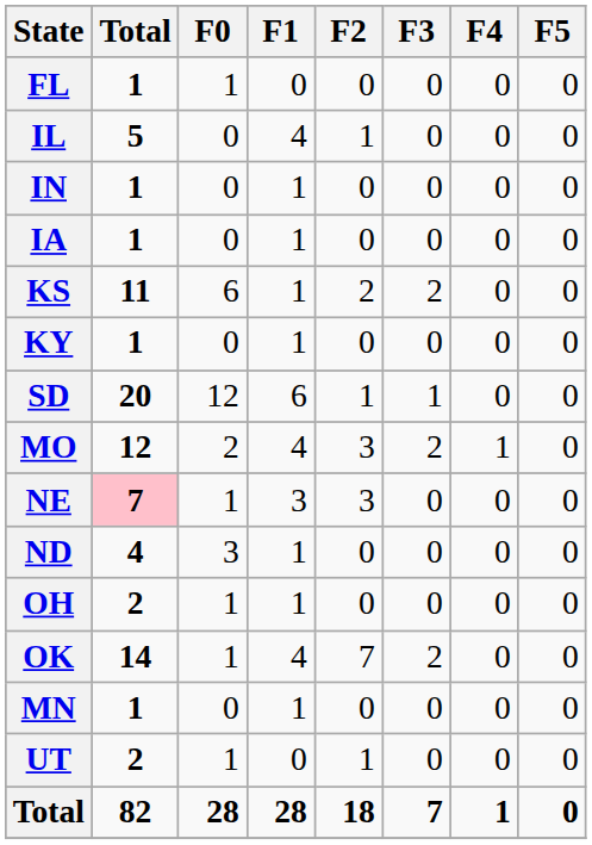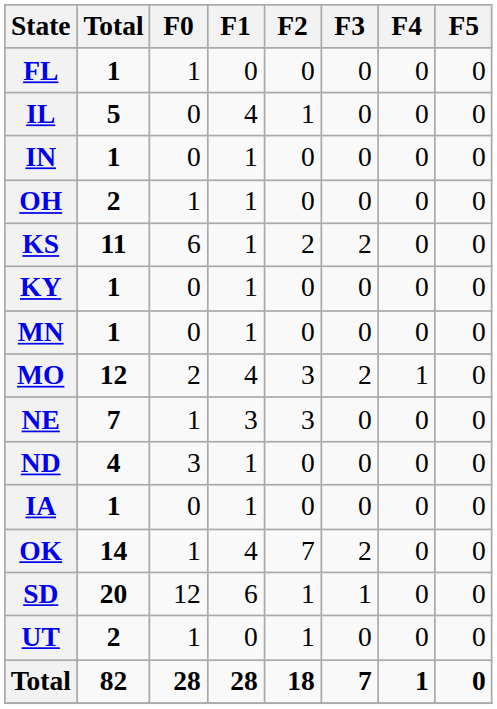rows swapped: IA <-> OH
rows swapped: MN <-> SD
NE | Total: pink background -> no background
